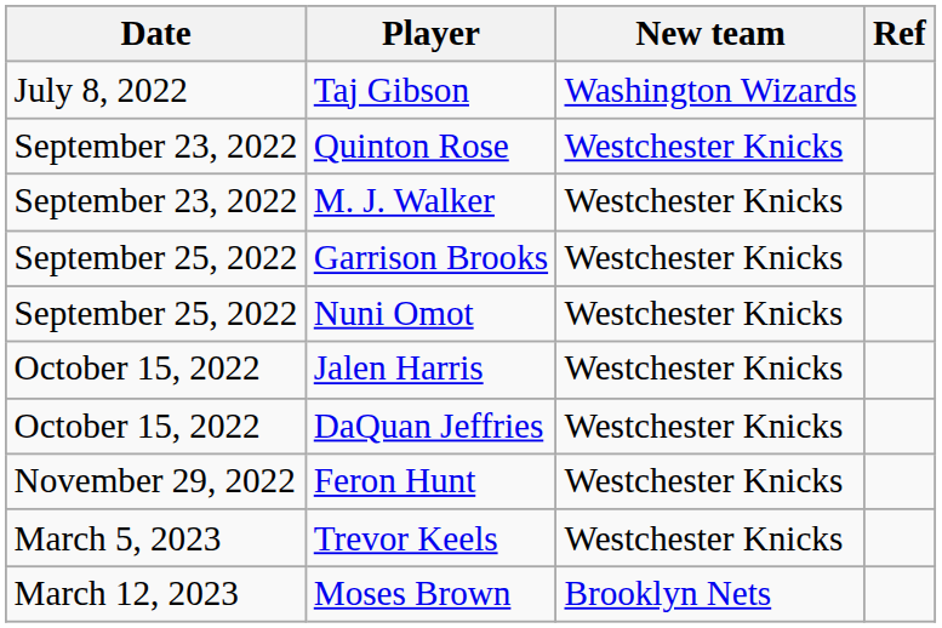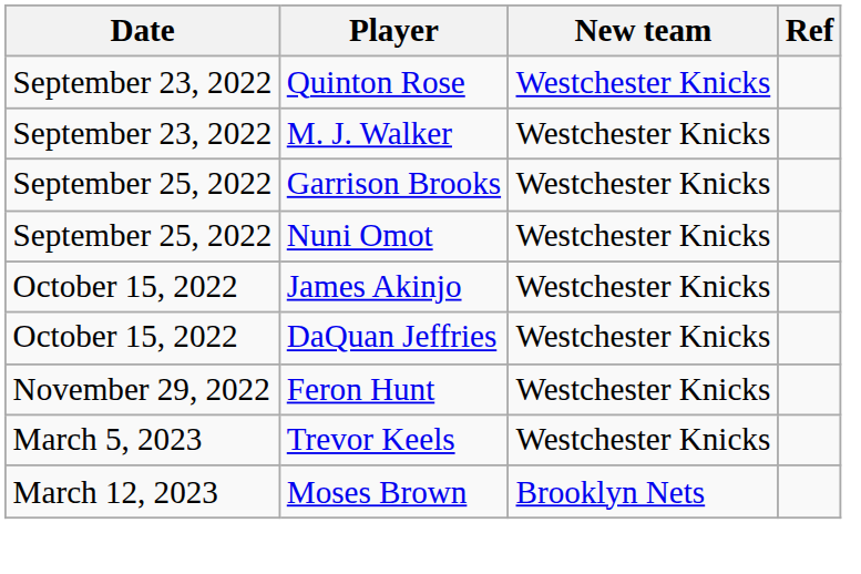- row: July 8, 2022 | Taj Gibson | Washington Wizards
+ row: October 15, 2022 | James Akinjo | Westchester Knicks
- row: October 15, 2022 | Jalen Harris | Westchester Knicks
